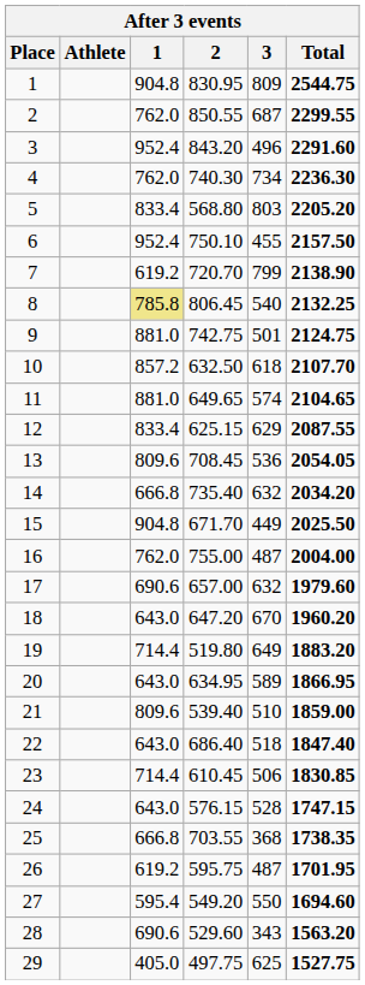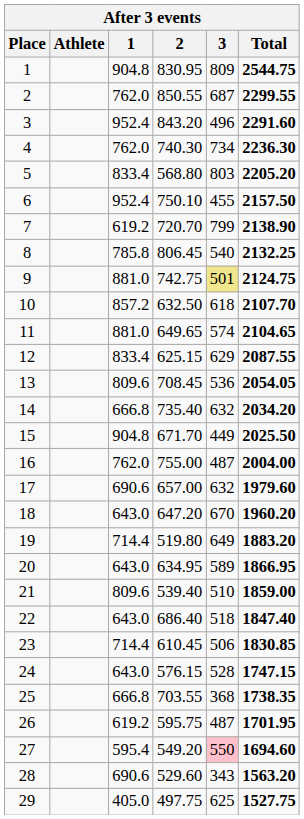8 | 1: khaki background -> no background
9 | 3: no background -> khaki background
27 | 3: no background -> pink background
